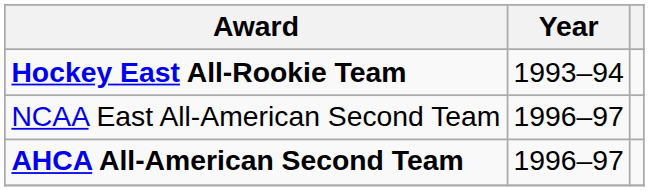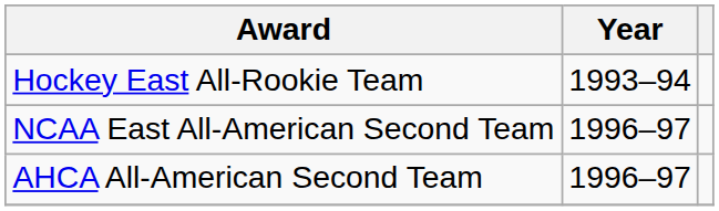row 2 | Award: bold -> normal
row 4 | Award: bold -> normal
